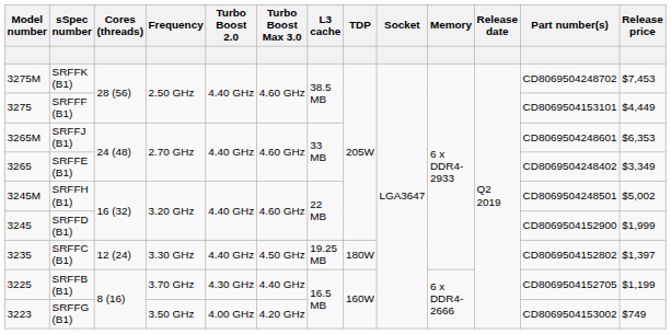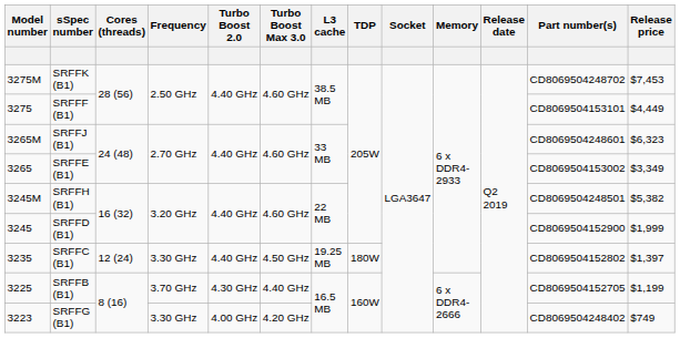SRFFJ (B1) | Release price: $6,353 -> $6,323
SRFFE (B1) | Part number(s): CD8069504248402 -> CD8069504153002
SRFFH (B1) | Release price: $5,002 -> $5,382
SRFFG (B1) | Frequency: 3.50 GHz -> 3.30 GHz
SRFFG (B1) | Part number(s): CD8069504153002 -> CD8069504248402
